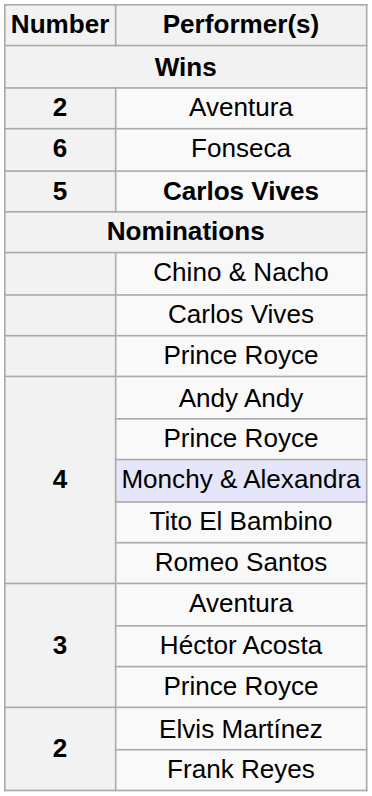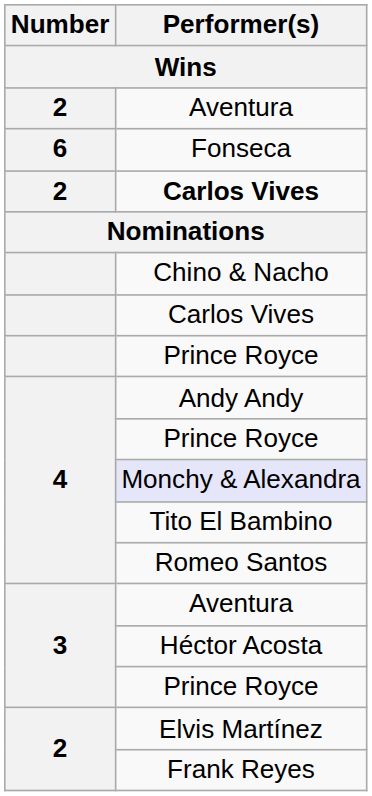row 5 | Number: 5 -> 2
